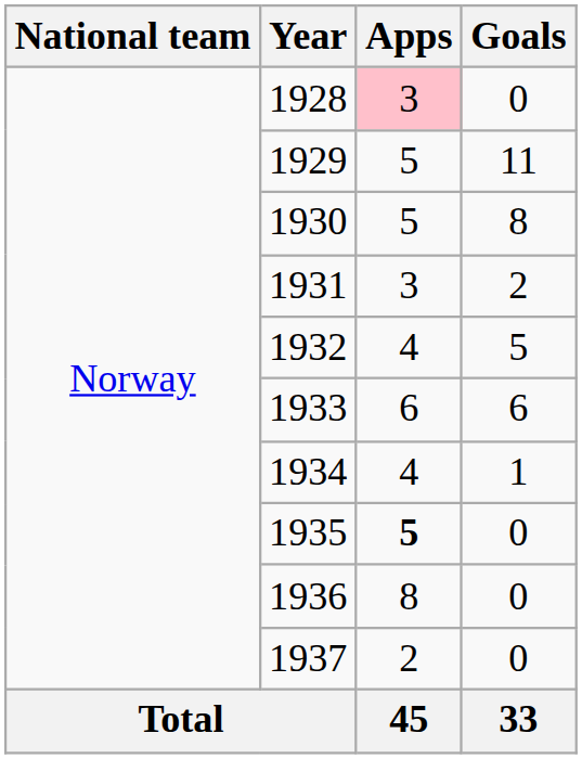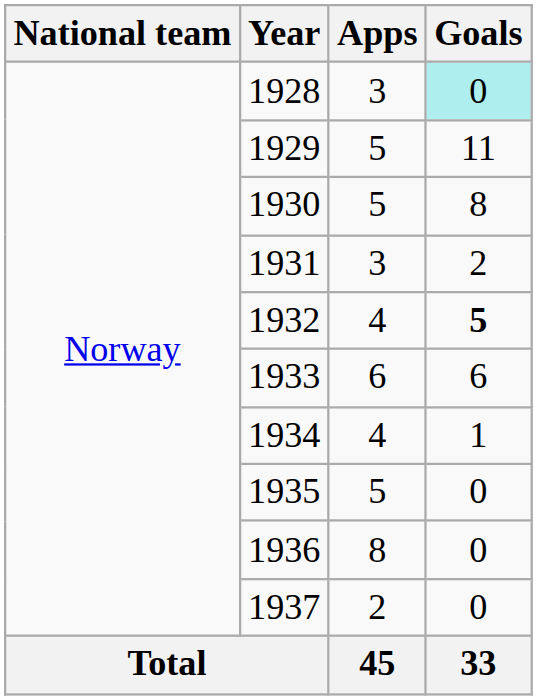1928 | Apps: pink background -> no background
1928 | Goals: no background -> paleturquoise background
1932 | Goals: normal -> bold
1935 | Apps: bold -> normal
